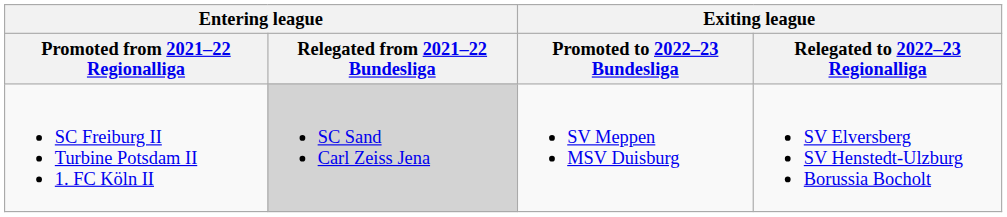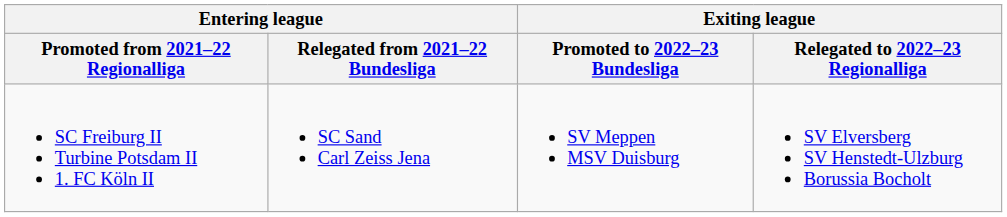SC Freiburg II Turbine Potsdam II 1. FC Köln II | Entering league / Relegated from 2021–22 Bundesliga: lightgrey background -> no background
